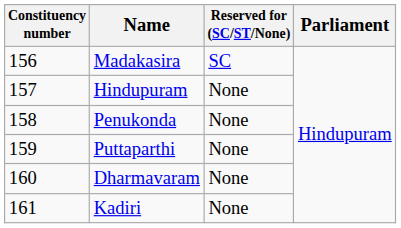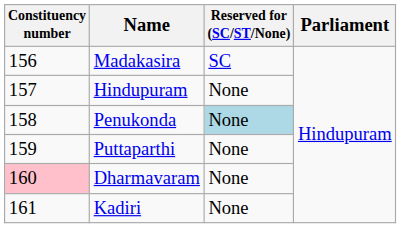Penukonda | Reserved for (SC/ST/None): no background -> lightblue background
Dharmavaram | Constituency number: no background -> pink background
